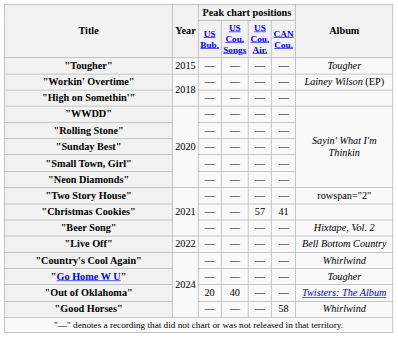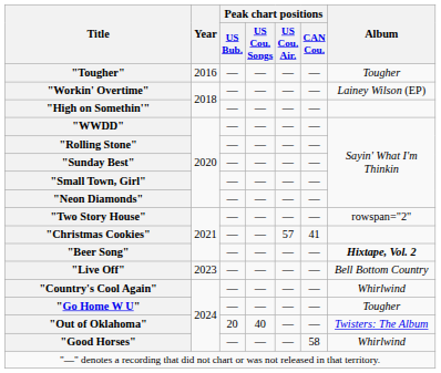"Tougher" | Year: 2015 -> 2016
"Beer Song" | Album: normal -> bold
"Live Off" | Year: 2022 -> 2023
